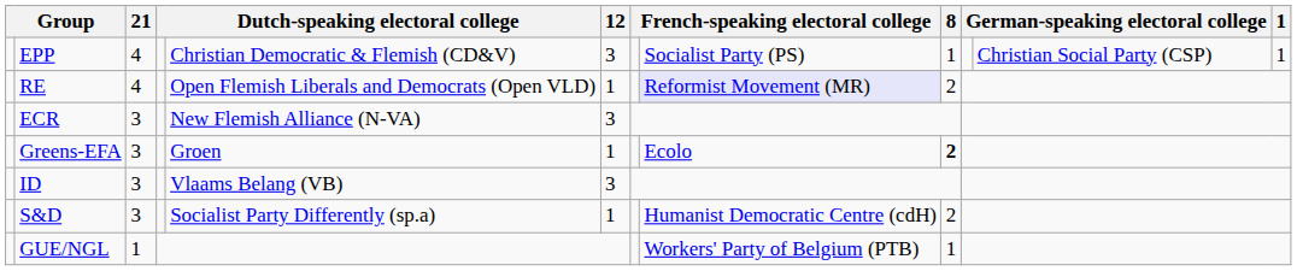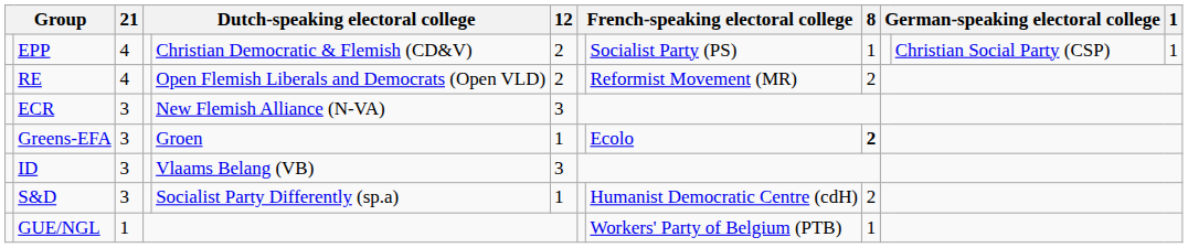EPP | 12: 3 -> 2
RE | 12: 1 -> 2
RE | column 8: lavender background -> no background
